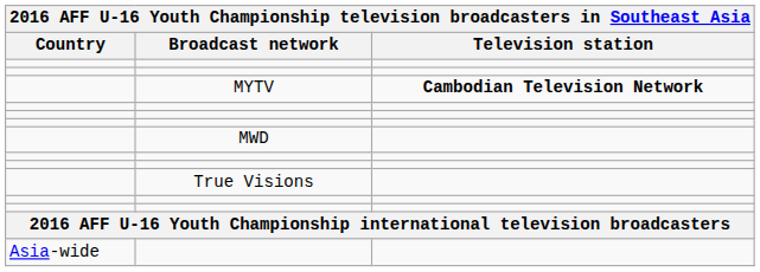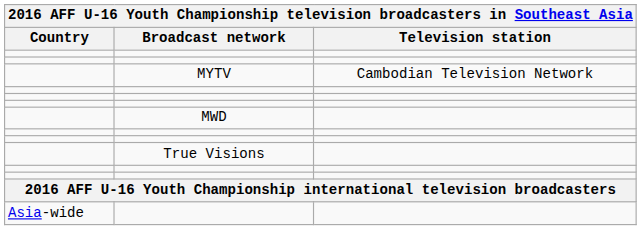MYTV | Television station: bold -> normal
